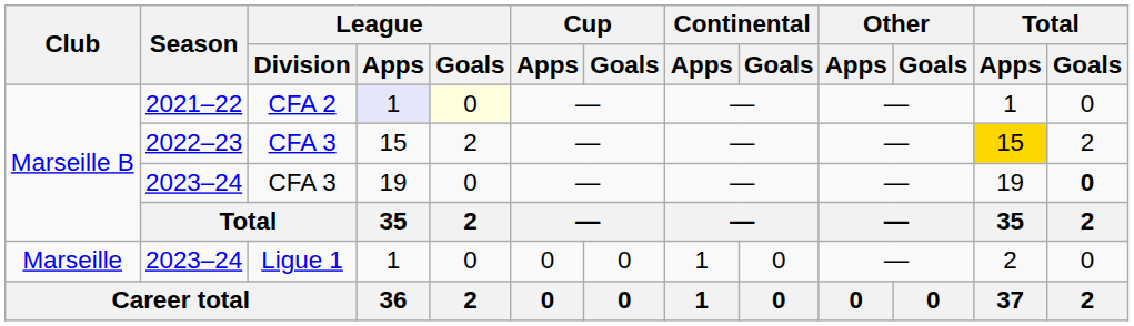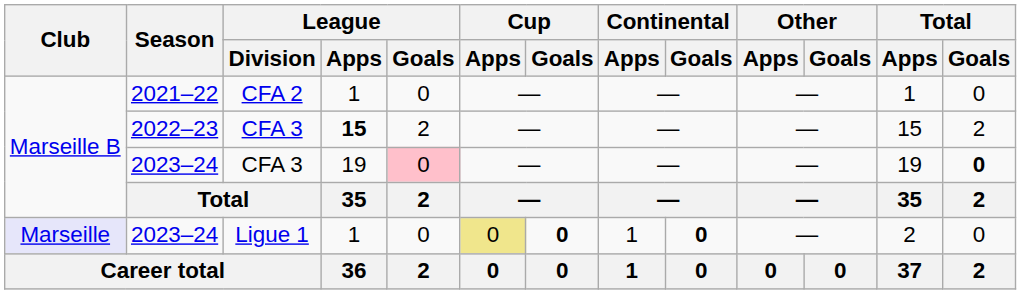2021–22 | League / Apps: lavender background -> no background
2021–22 | League / Goals: lightyellow background -> no background
2022–23 | League / Apps: normal -> bold
2022–23 | Total / Apps: gold background -> no background
2023–24 / CFA 3 | League / Goals: no background -> pink background
2023–24 / Ligue 1 | Club: no background -> lavender background
2023–24 / Ligue 1 | Cup / Apps: no background -> khaki background
2023–24 / Ligue 1 | Cup / Goals: normal -> bold
2023–24 / Ligue 1 | Continental / Goals: normal -> bold
